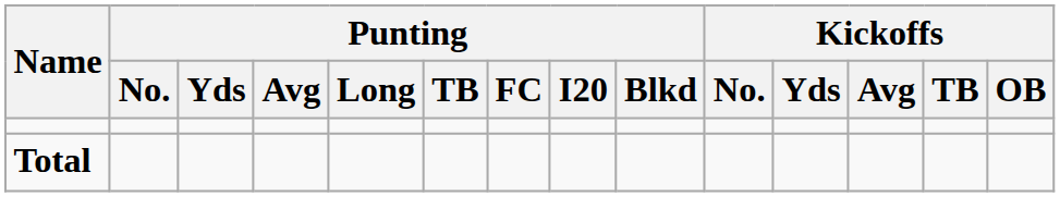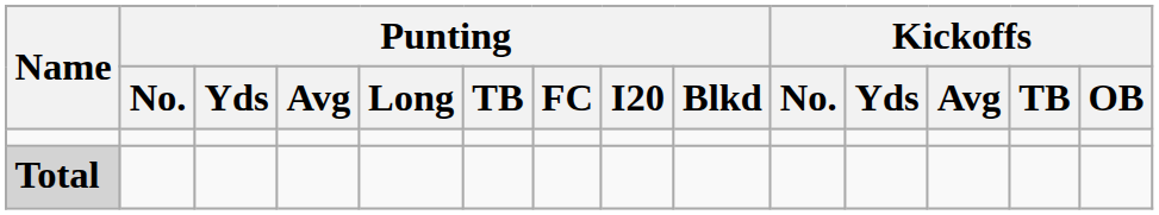row 4 | Name: no background -> lightgrey background
